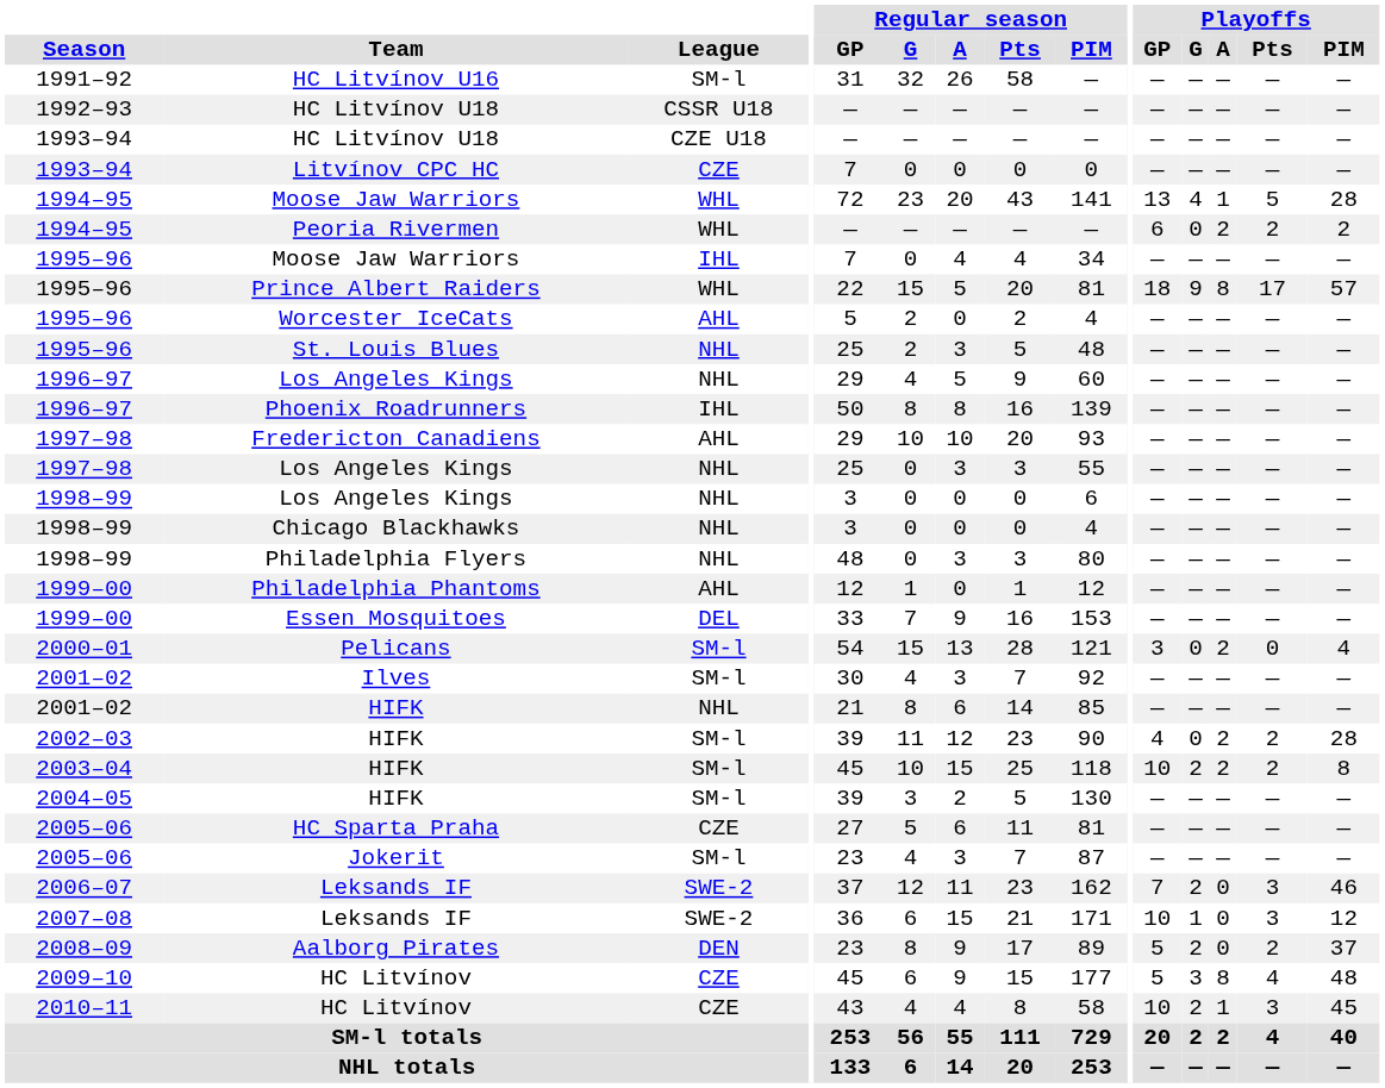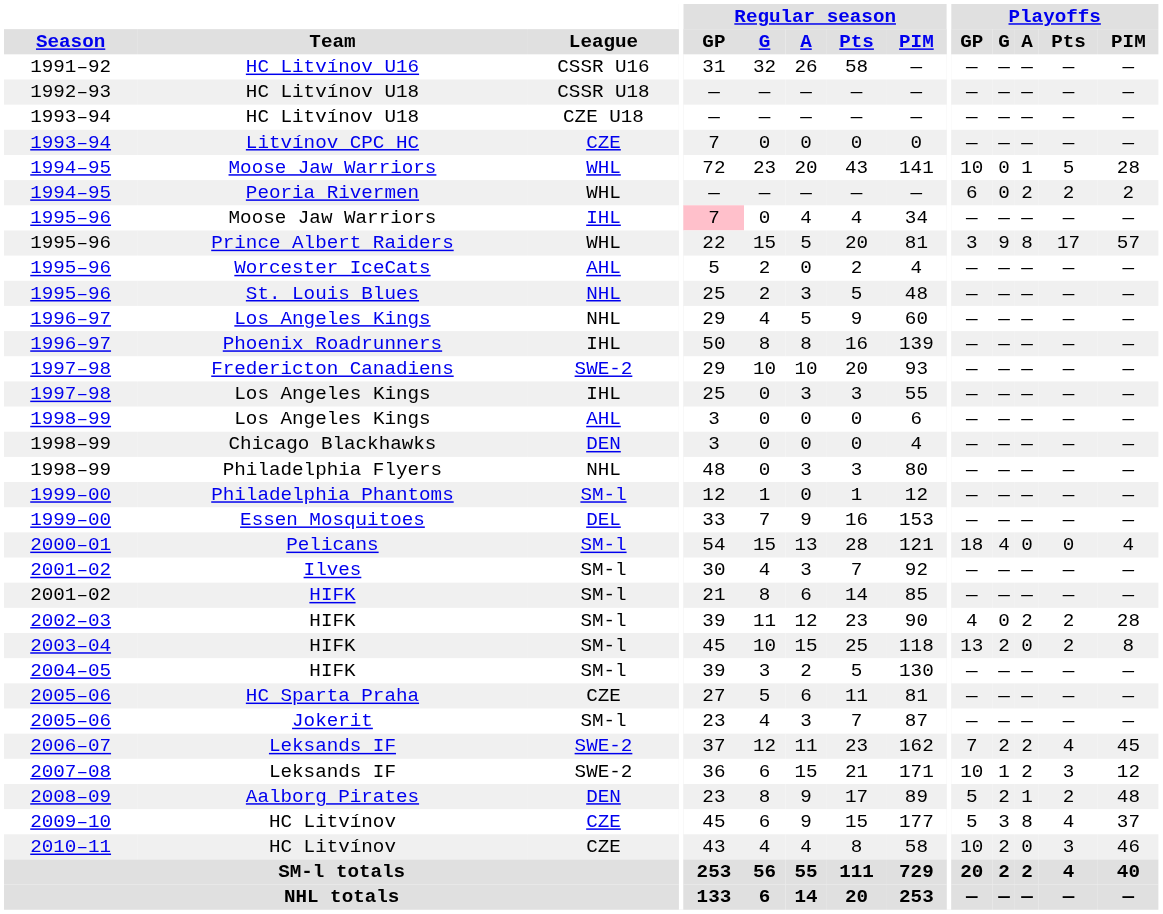HC Litvínov U16 | League: SM-l -> CSSR U16
1994–95 / Moose Jaw Warriors | Playoffs / GP: 13 -> 10
1994–95 / Moose Jaw Warriors | Playoffs / G: 4 -> 0
1995–96 / Moose Jaw Warriors | Regular season / GP: no background -> pink background
Prince Albert Raiders | Playoffs / GP: 18 -> 3
Fredericton Canadiens | League: AHL -> SWE-2
1997–98 / Los Angeles Kings | League: NHL -> IHL
1998–99 / Los Angeles Kings | League: NHL -> AHL
Chicago Blackhawks | League: NHL -> DEN
Philadelphia Phantoms | League: AHL -> SM-l
Pelicans | Playoffs / GP: 3 -> 18
Pelicans | Playoffs / G: 0 -> 4
Pelicans | Playoffs / A: 2 -> 0
2001–02 / HIFK | League: NHL -> SM-l
2003–04 / HIFK | Playoffs / GP: 10 -> 13
2003–04 / HIFK | Playoffs / A: 2 -> 0
2006–07 / Leksands IF | Playoffs / A: 0 -> 2
2006–07 / Leksands IF | Playoffs / Pts: 3 -> 4
2006–07 / Leksands IF | Playoffs / PIM: 46 -> 45
2007–08 / Leksands IF | Playoffs / A: 0 -> 2
Aalborg Pirates | Playoffs / A: 0 -> 1
Aalborg Pirates | Playoffs / PIM: 37 -> 48
2009–10 / HC Litvínov | Playoffs / PIM: 48 -> 37
2010–11 / HC Litvínov | Playoffs / A: 1 -> 0
2010–11 / HC Litvínov | Playoffs / PIM: 45 -> 46
